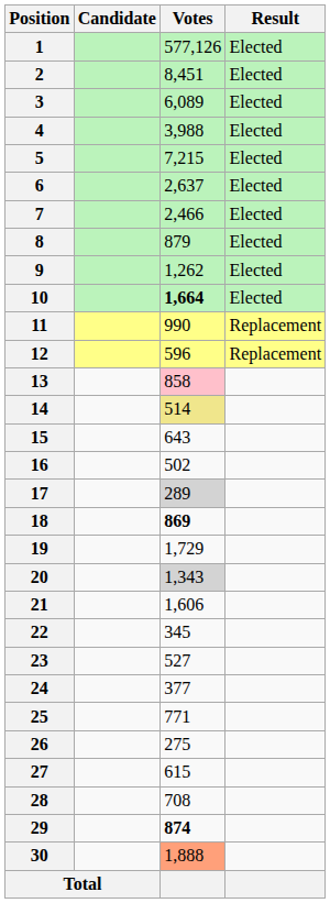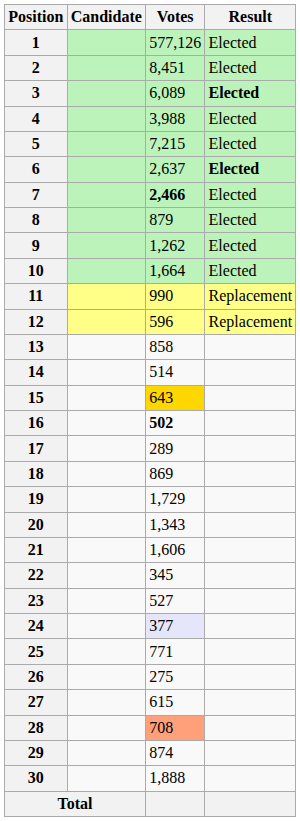3 | Result: normal -> bold
6 | Result: normal -> bold
7 | Votes: normal -> bold
10 | Votes: bold -> normal
13 | Votes: pink background -> no background
14 | Votes: khaki background -> no background
15 | Votes: no background -> gold background
16 | Votes: normal -> bold
17 | Votes: lightgrey background -> no background
18 | Votes: bold -> normal
20 | Votes: lightgrey background -> no background
24 | Votes: no background -> lavender background
28 | Votes: no background -> lightsalmon background
29 | Votes: bold -> normal
30 | Votes: lightsalmon background -> no background
